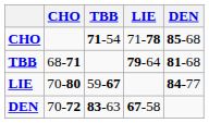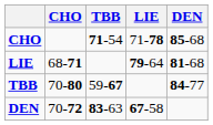row 3 | column 1: TBB -> LIE
row 4 | column 1: LIE -> TBB
